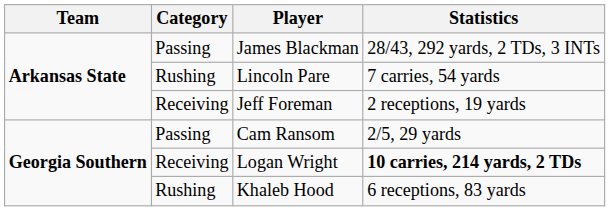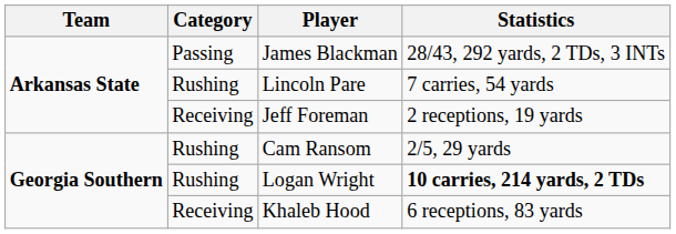Cam Ransom | Category: Passing -> Rushing
Logan Wright | Category: Receiving -> Rushing
Khaleb Hood | Category: Rushing -> Receiving
